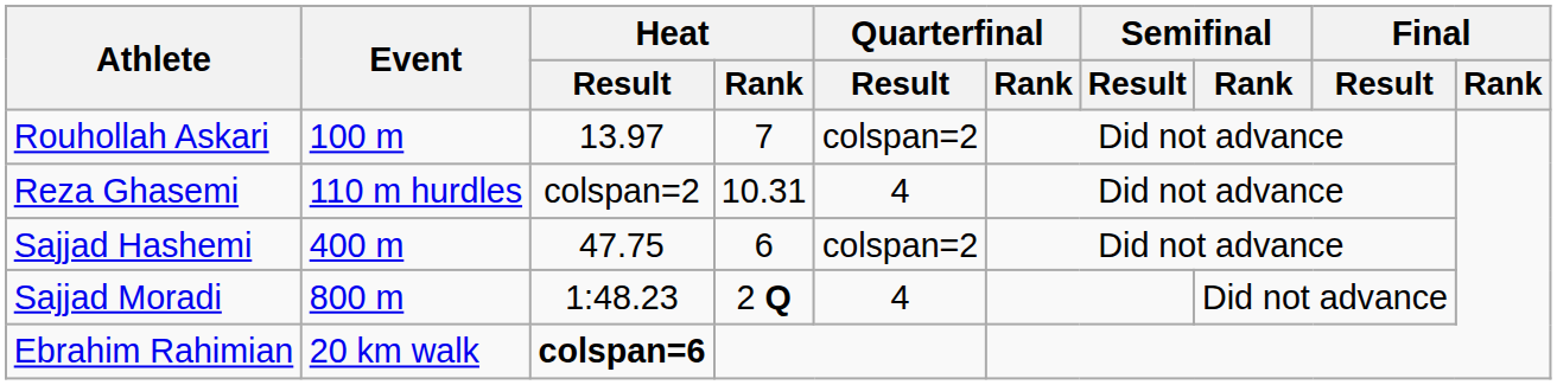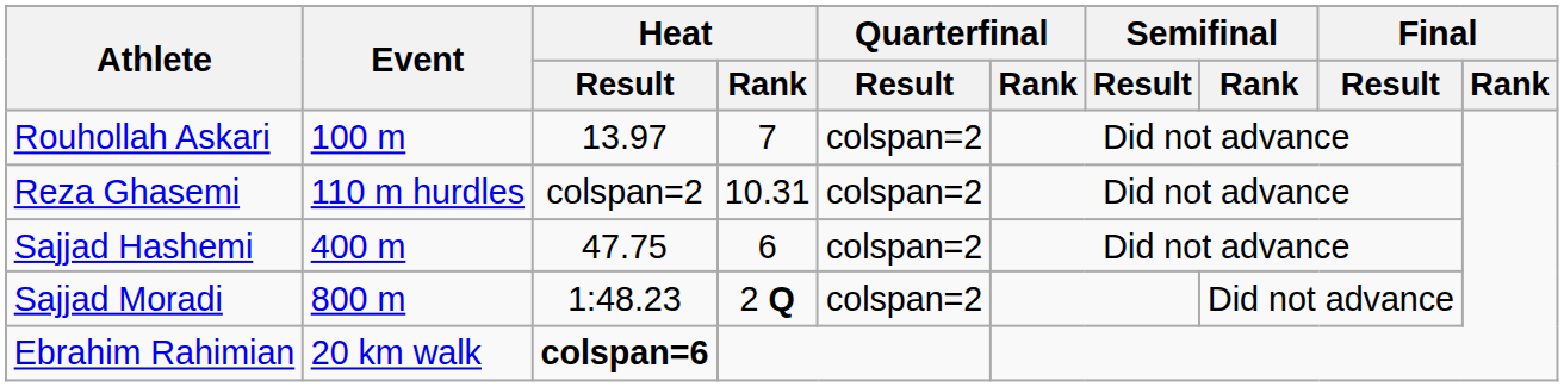Reza Ghasemi | Quarterfinal / Result: 4 -> colspan=2
Sajjad Moradi | Quarterfinal / Result: 4 -> colspan=2
